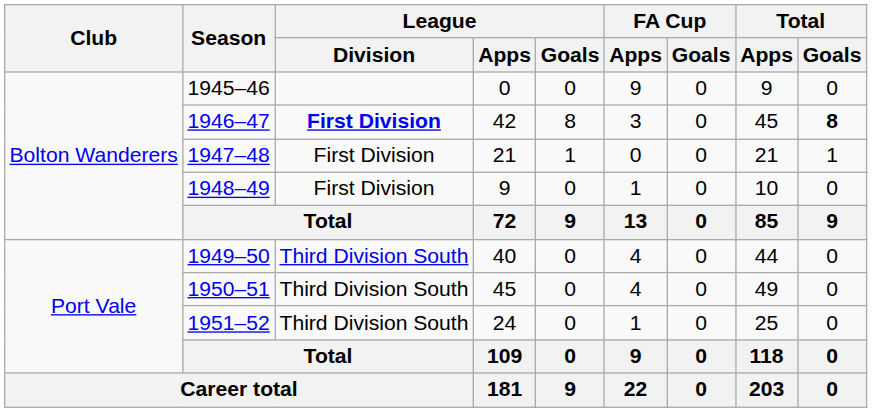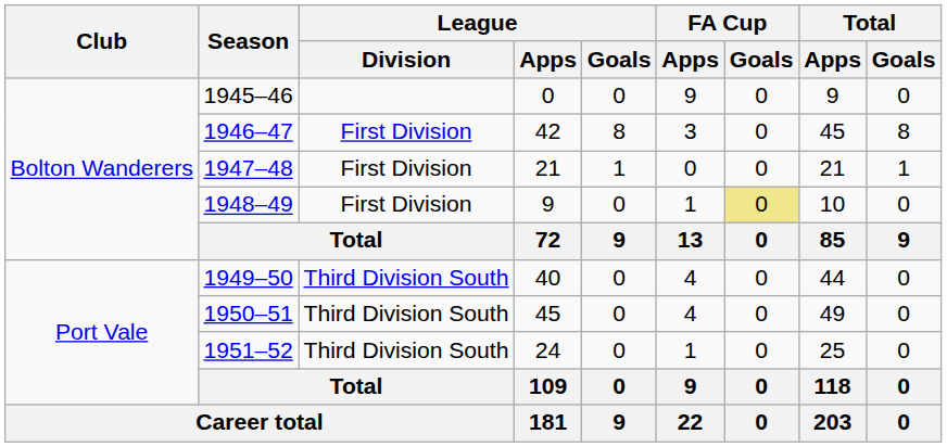1946–47 | League / Division: bold -> normal
1946–47 | Total / Goals: bold -> normal
1948–49 | FA Cup / Goals: no background -> khaki background
